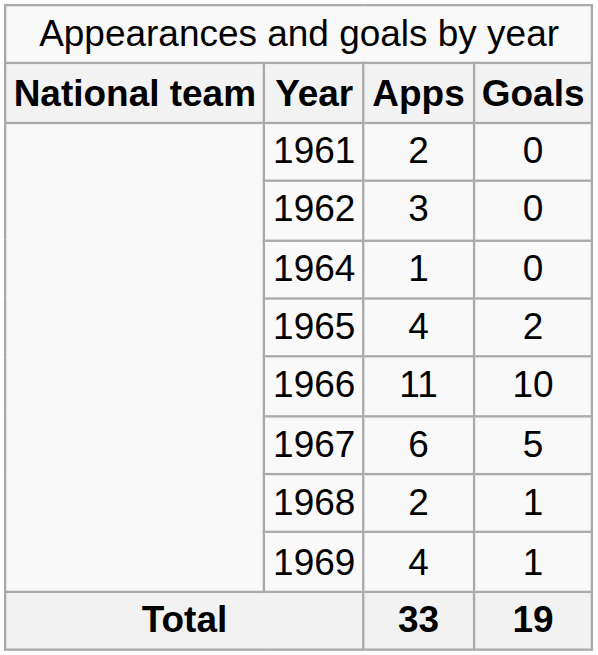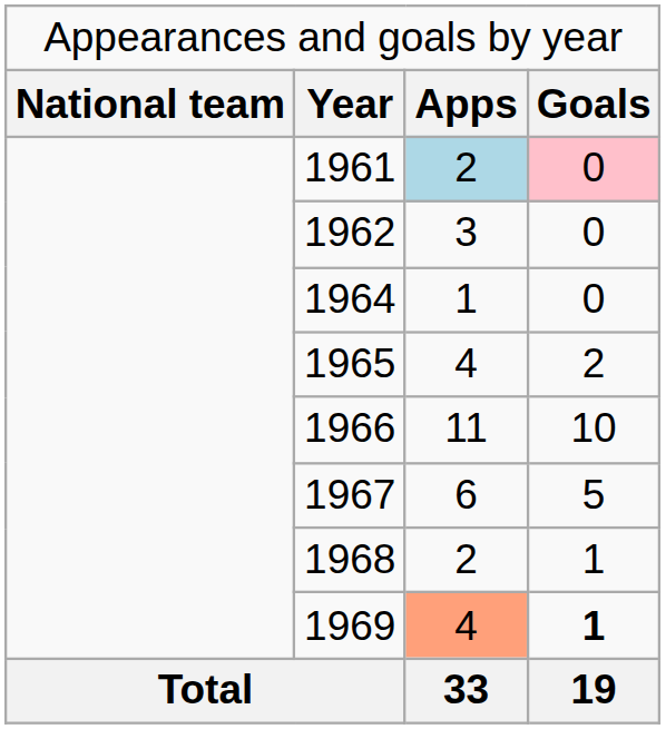1961 | column 3: no background -> lightblue background
1961 | column 4: no background -> pink background
1969 | column 3: no background -> lightsalmon background
1969 | column 4: normal -> bold
